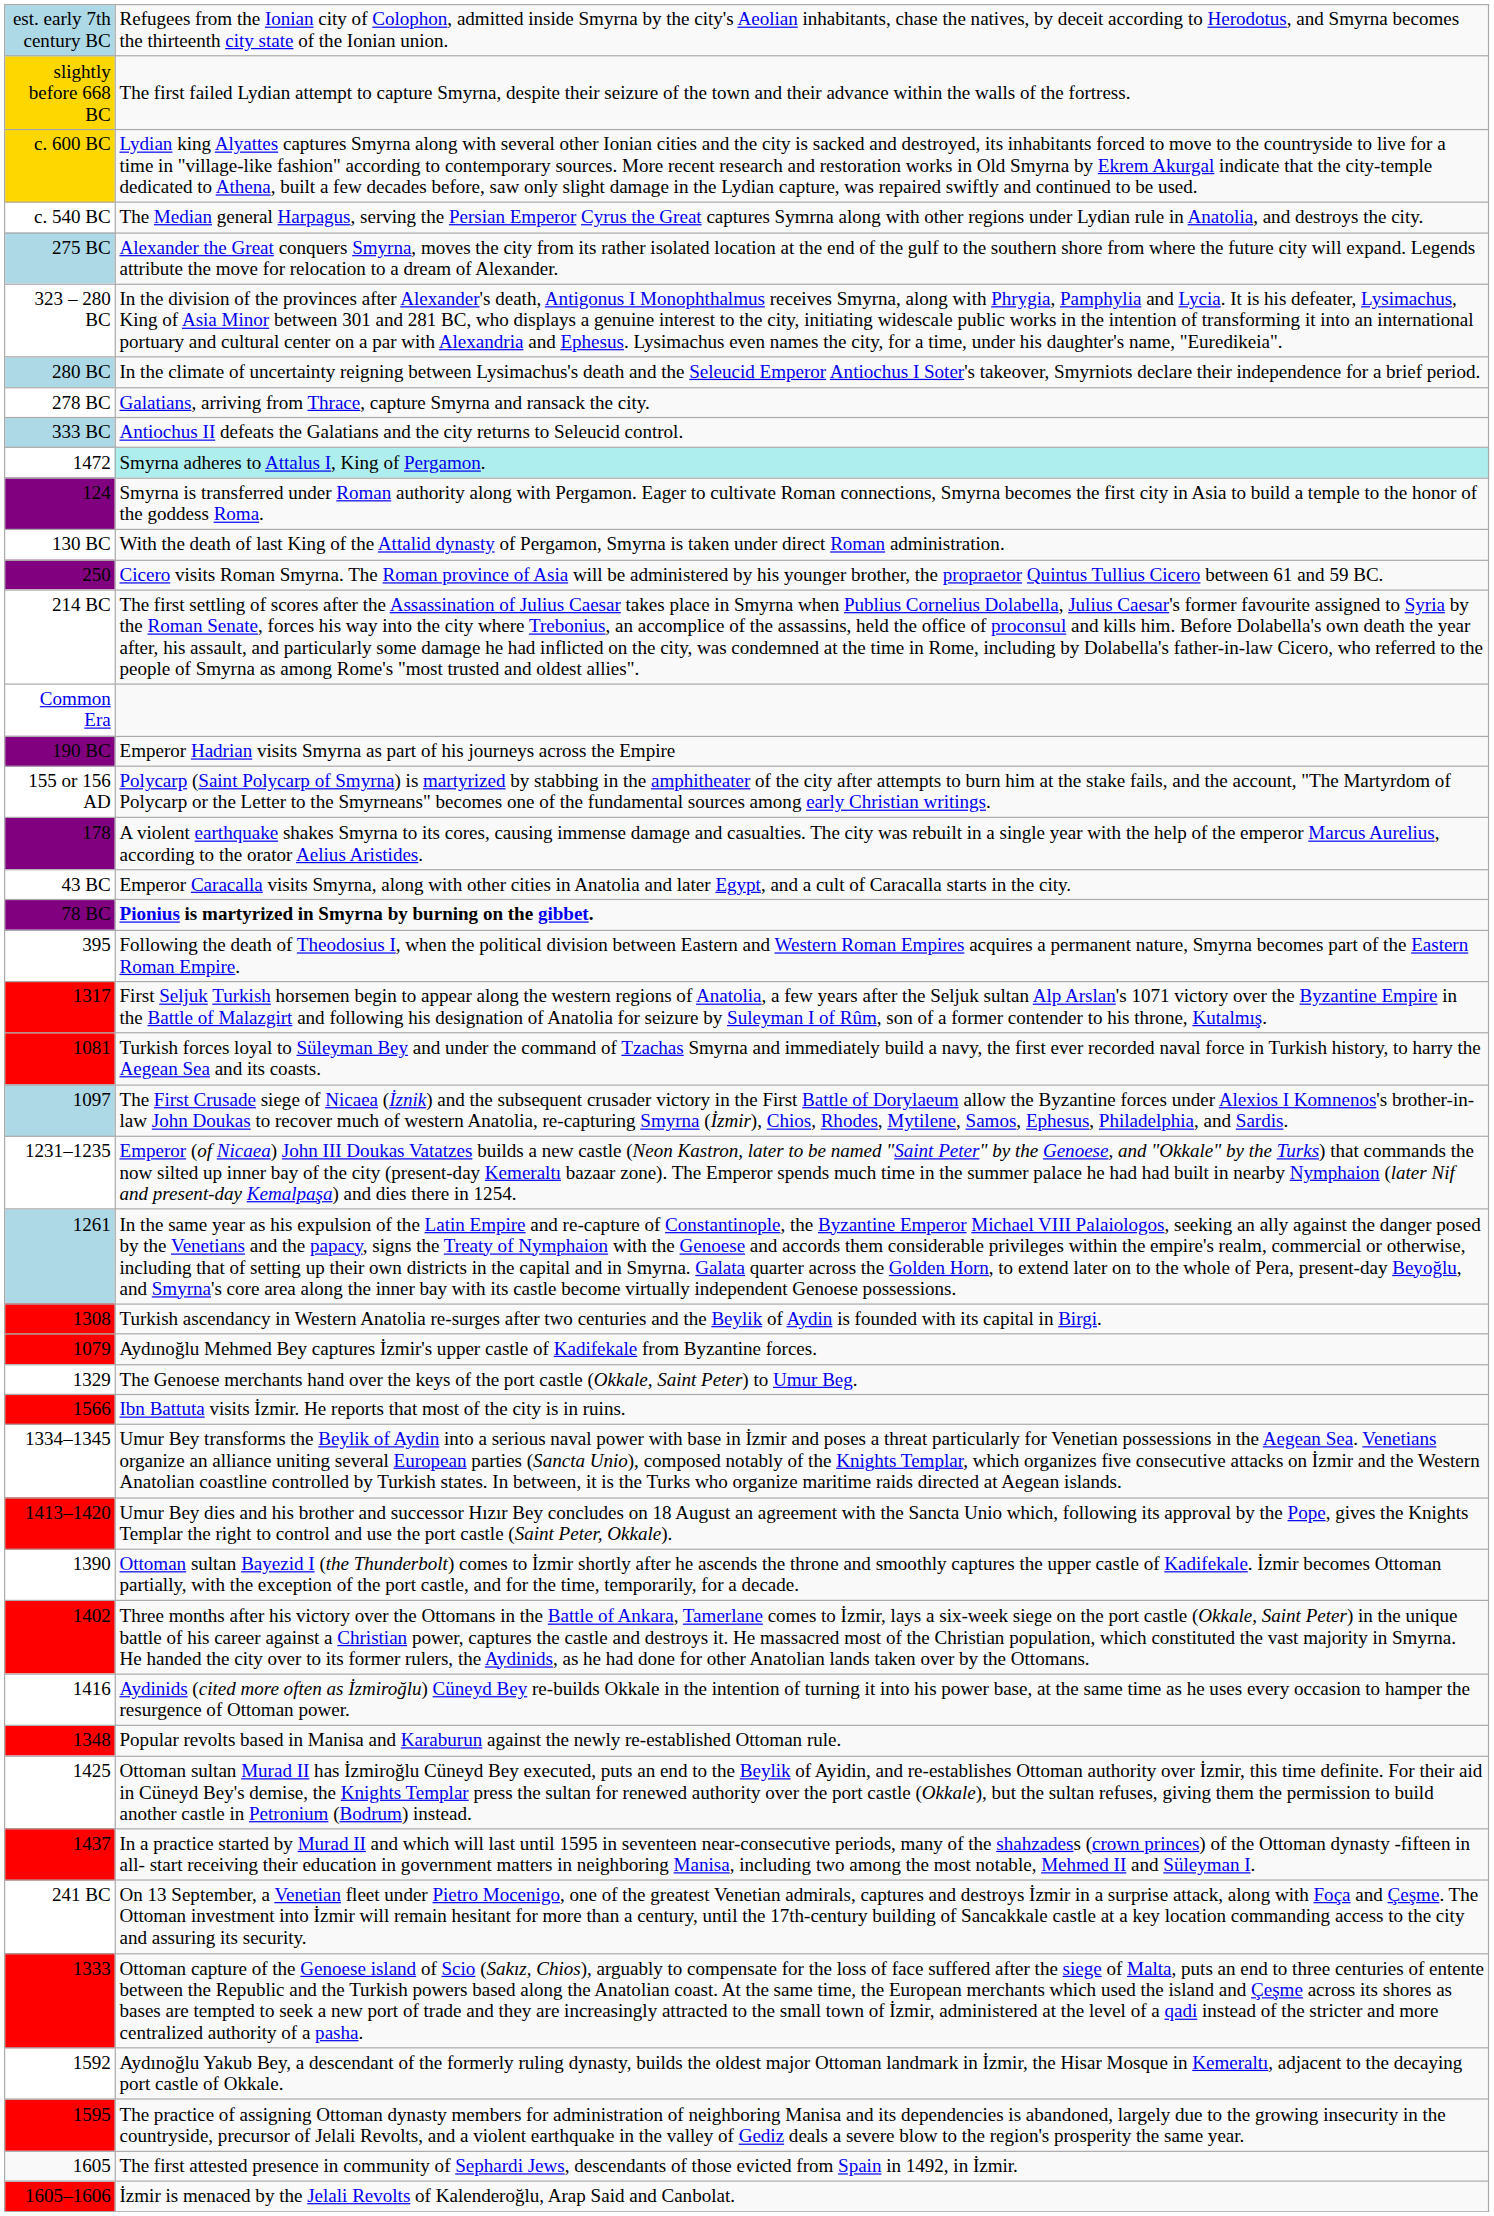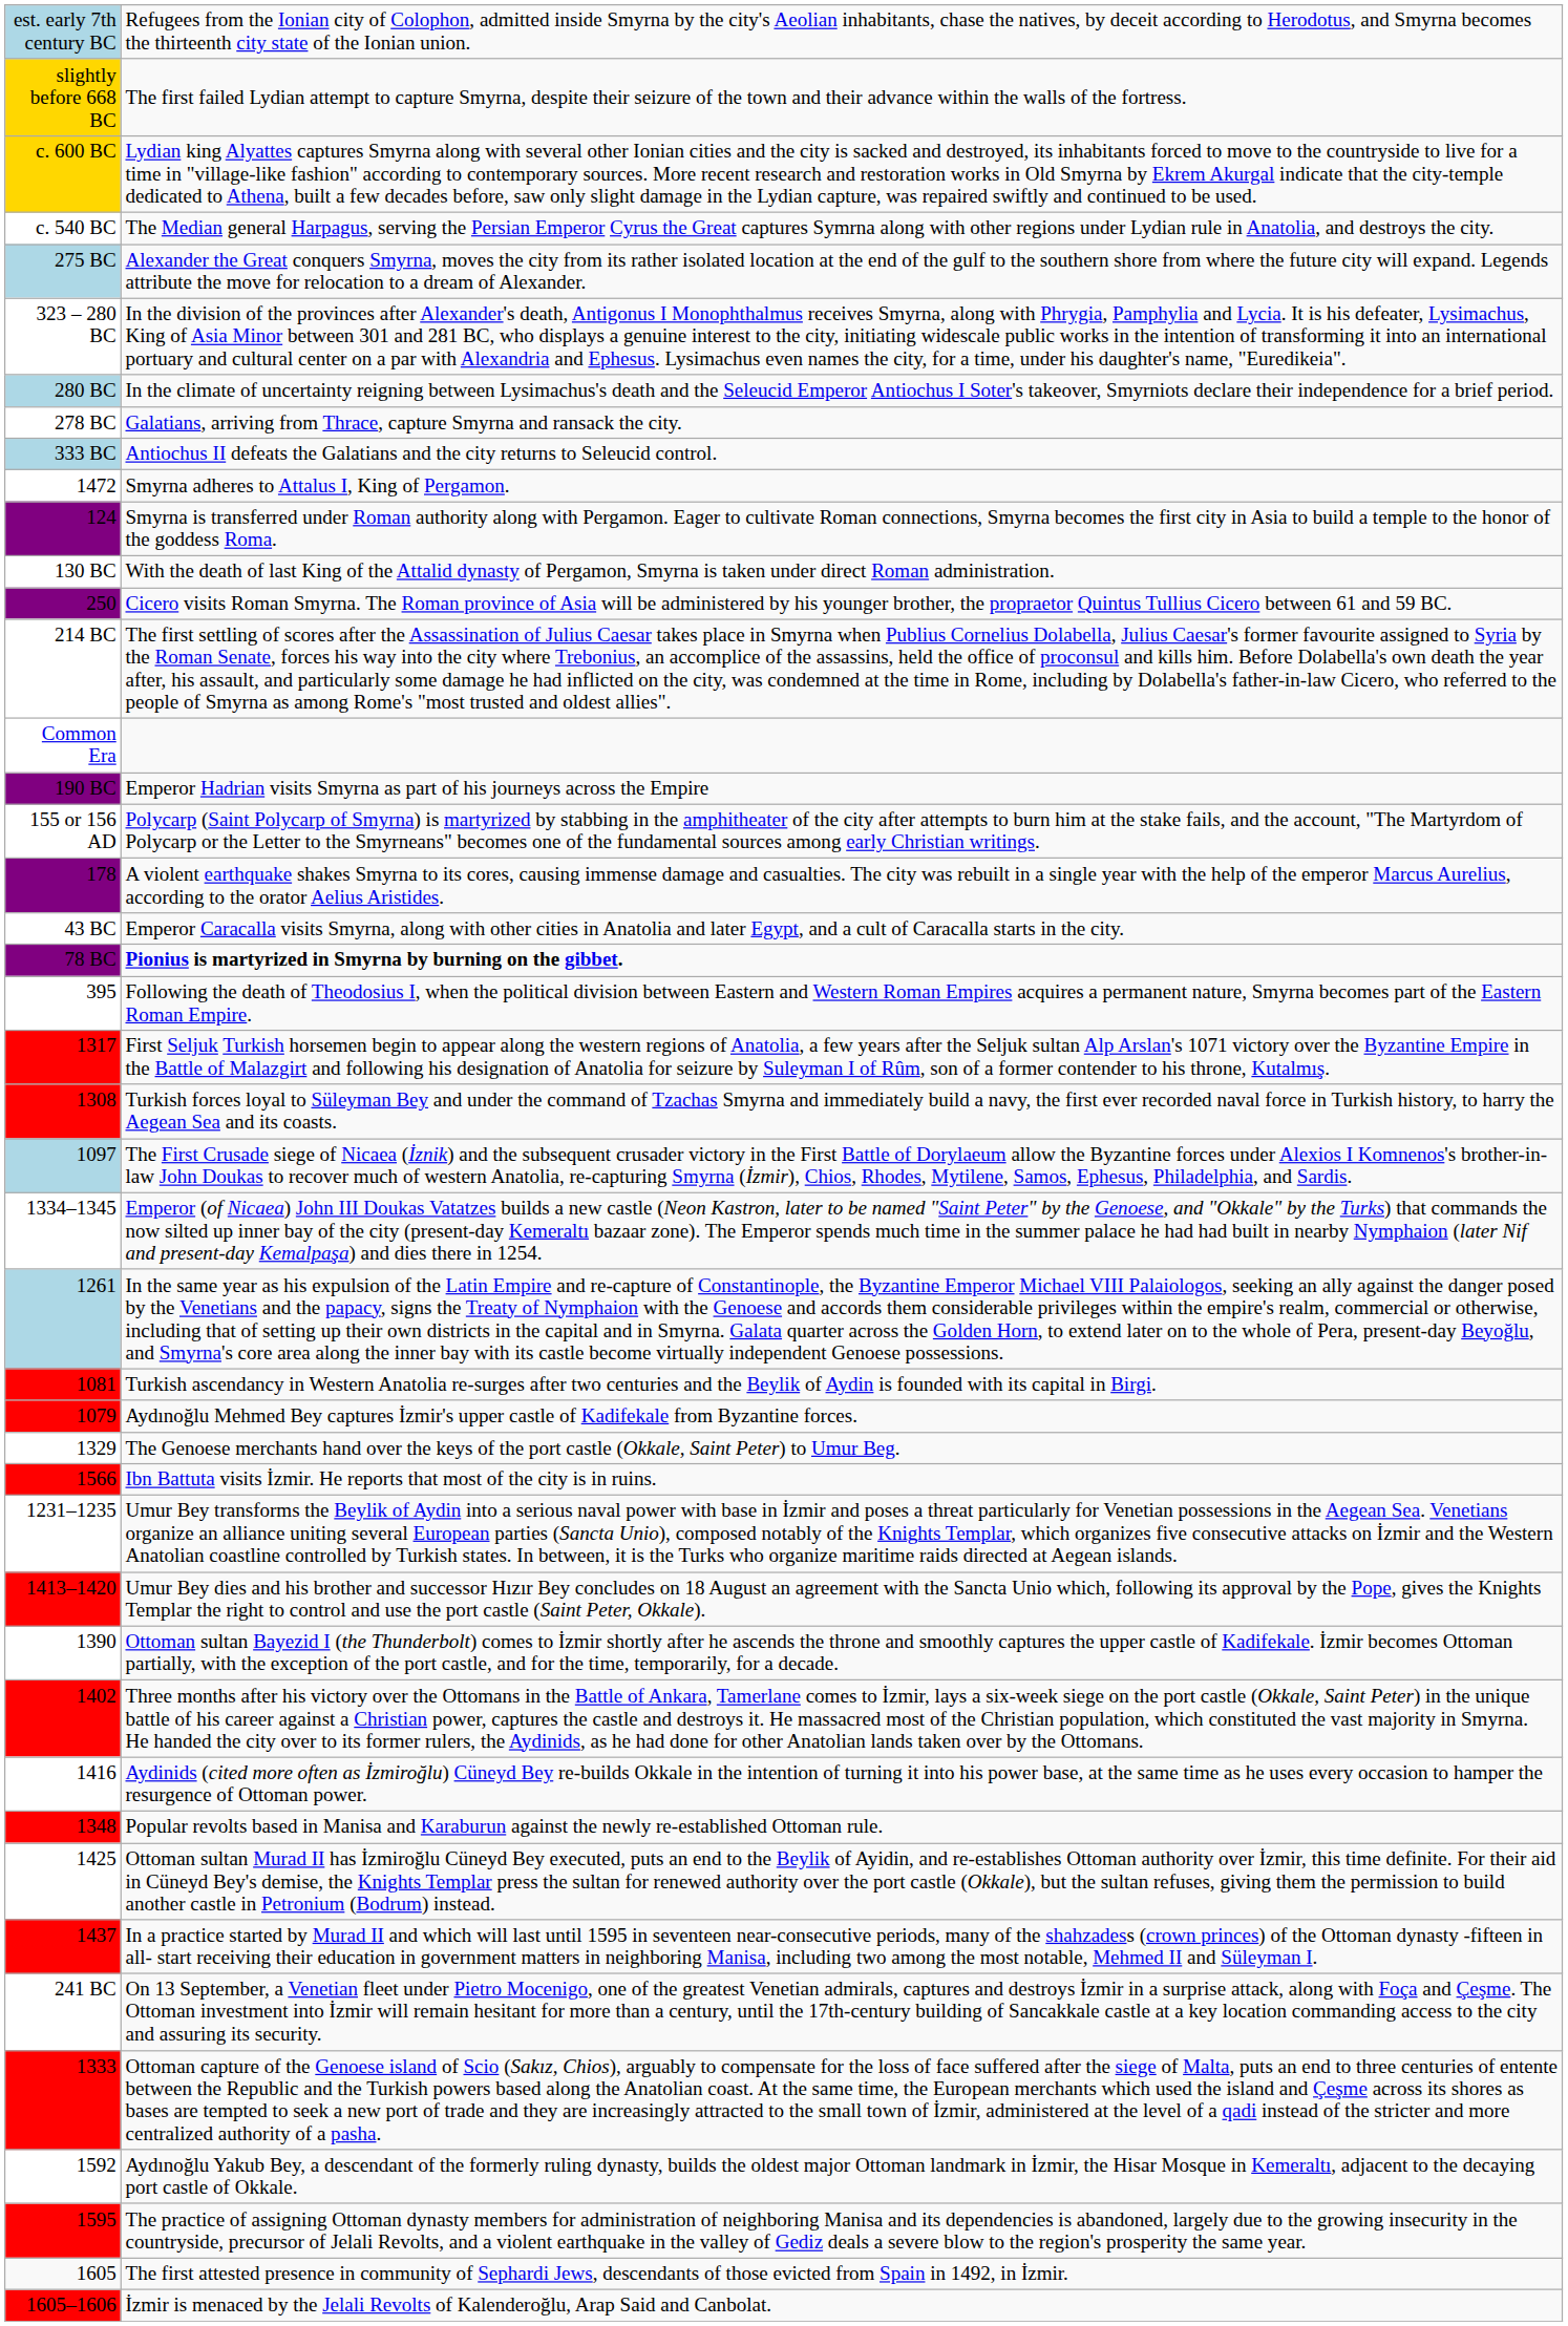row 10 | column 2: paleturquoise background -> no background
row 23 | column 1: 1081 -> 1308
row 25 | column 1: 1231–1235 -> 1334–1345
row 27 | column 1: 1308 -> 1081
row 31 | column 1: 1334–1345 -> 1231–1235
